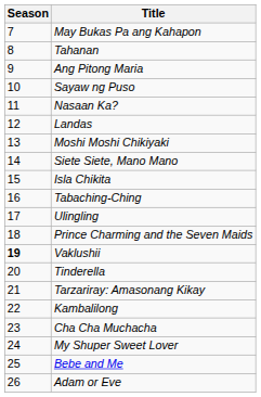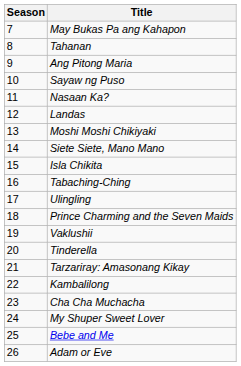Vaklushii | Season: bold -> normal
